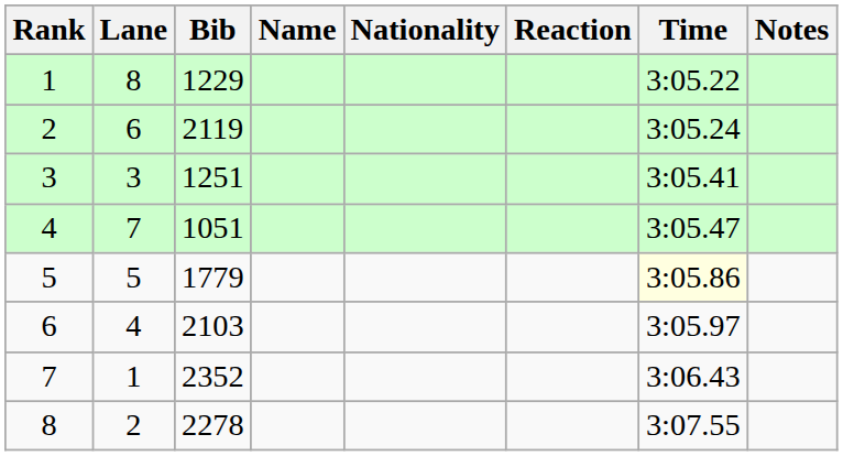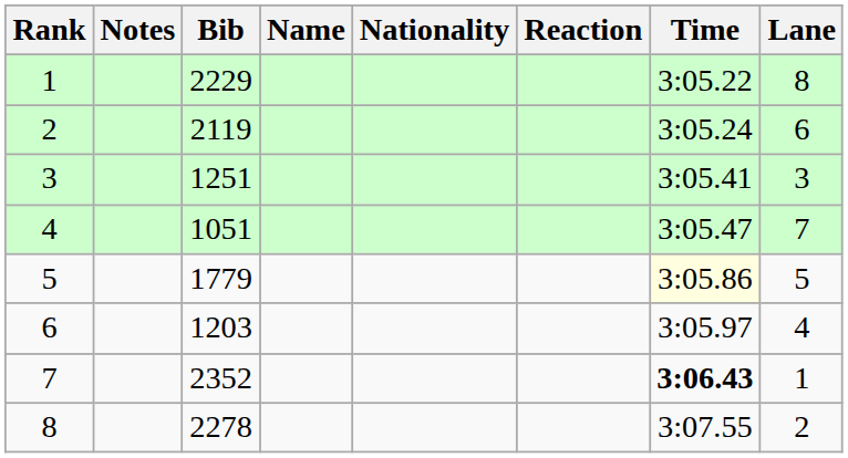columns swapped: Lane <-> Notes
row 2 | Bib: 1229 -> 2229
row 7 | Bib: 2103 -> 1203
row 8 | Time: normal -> bold
